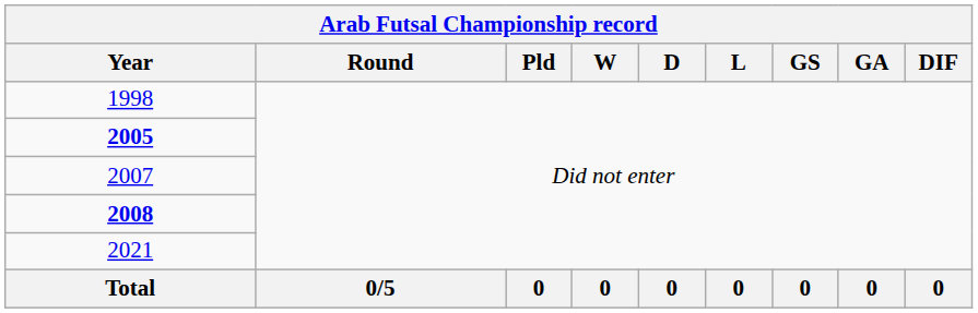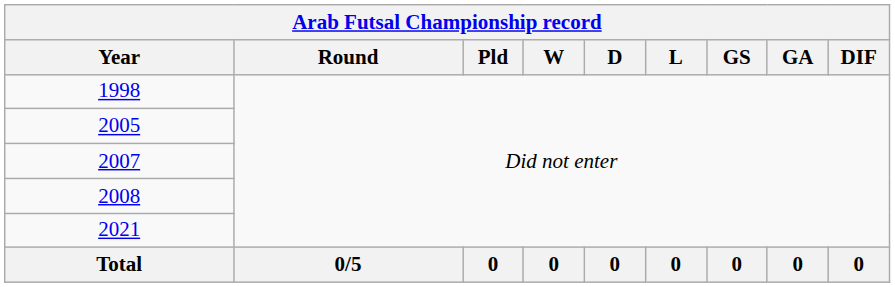2005 | Arab Futsal Championship record / Year: bold -> normal
2008 | Arab Futsal Championship record / Year: bold -> normal
